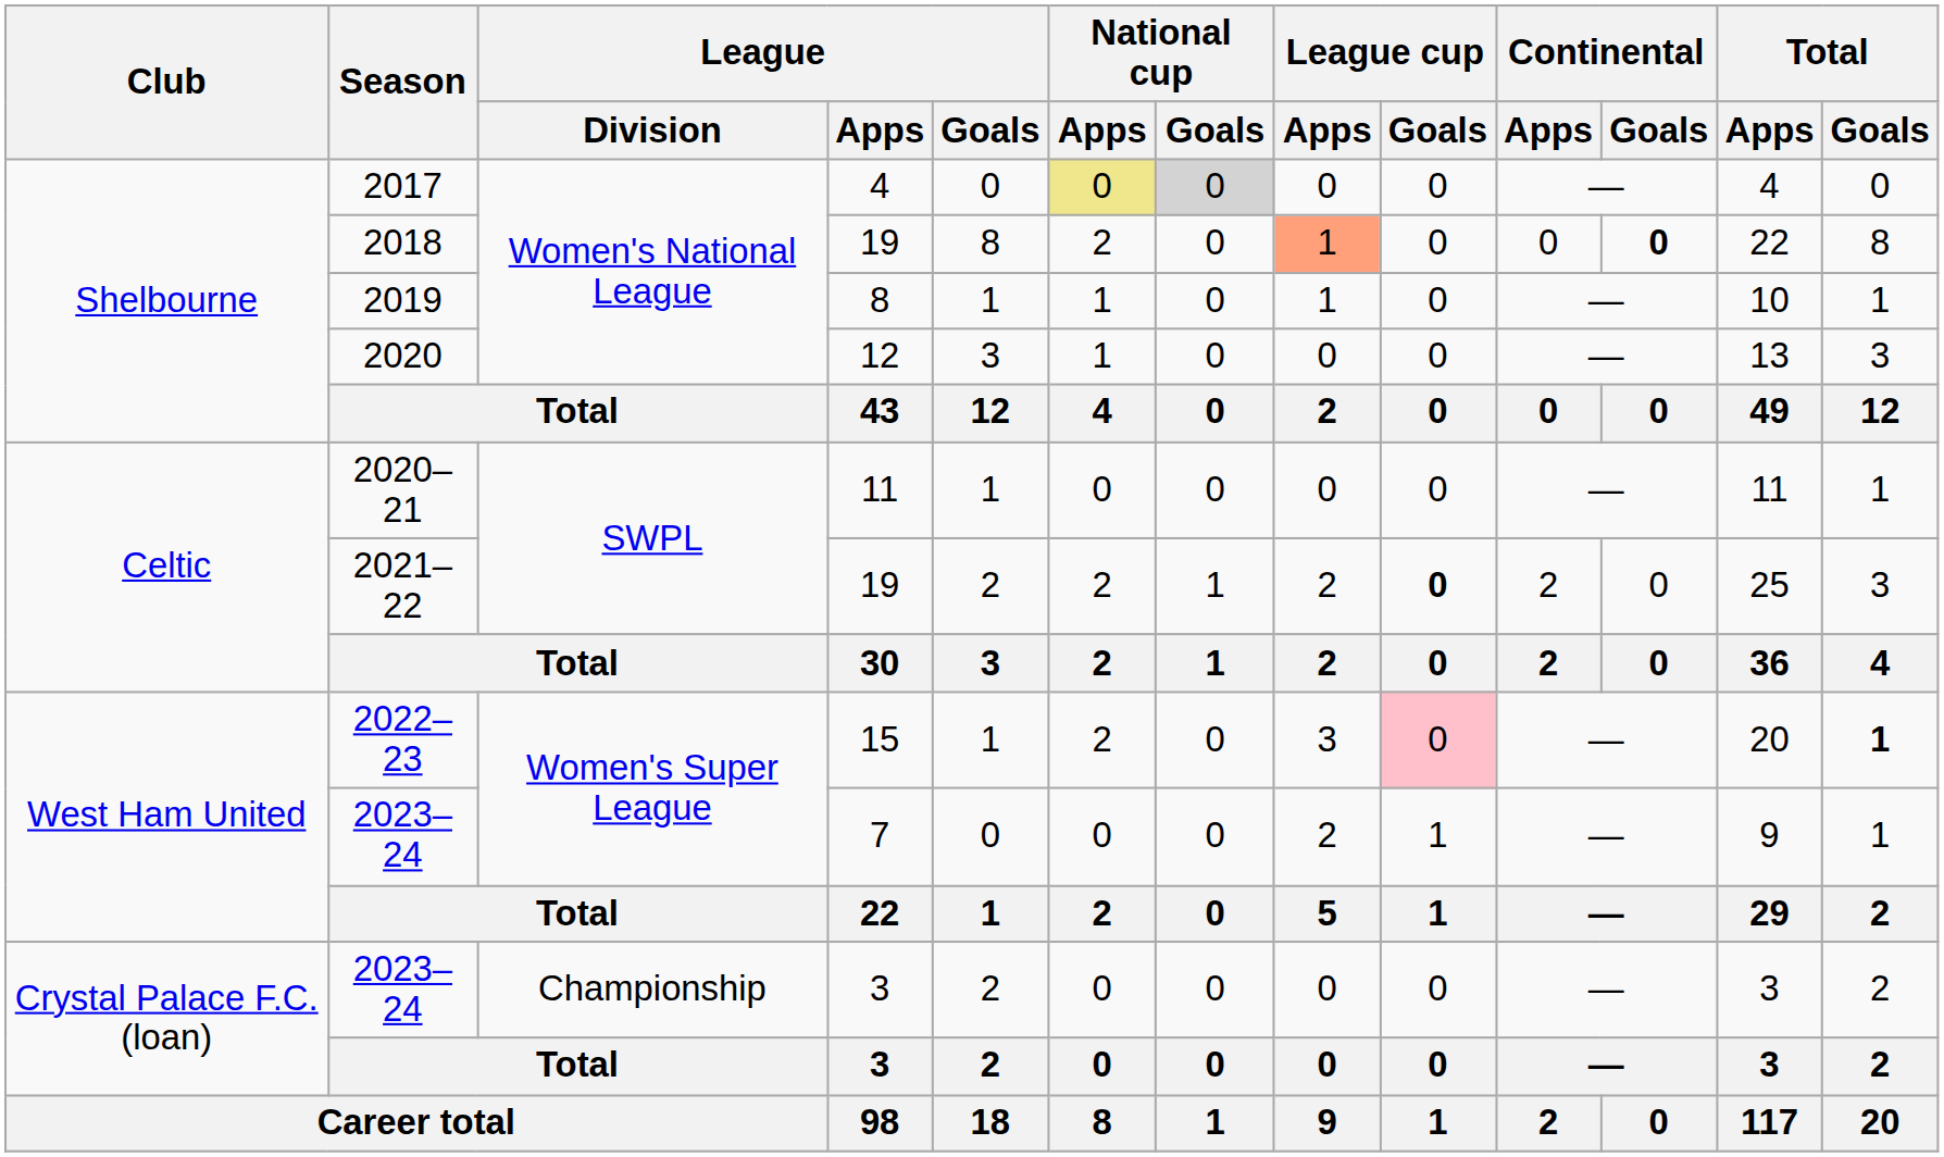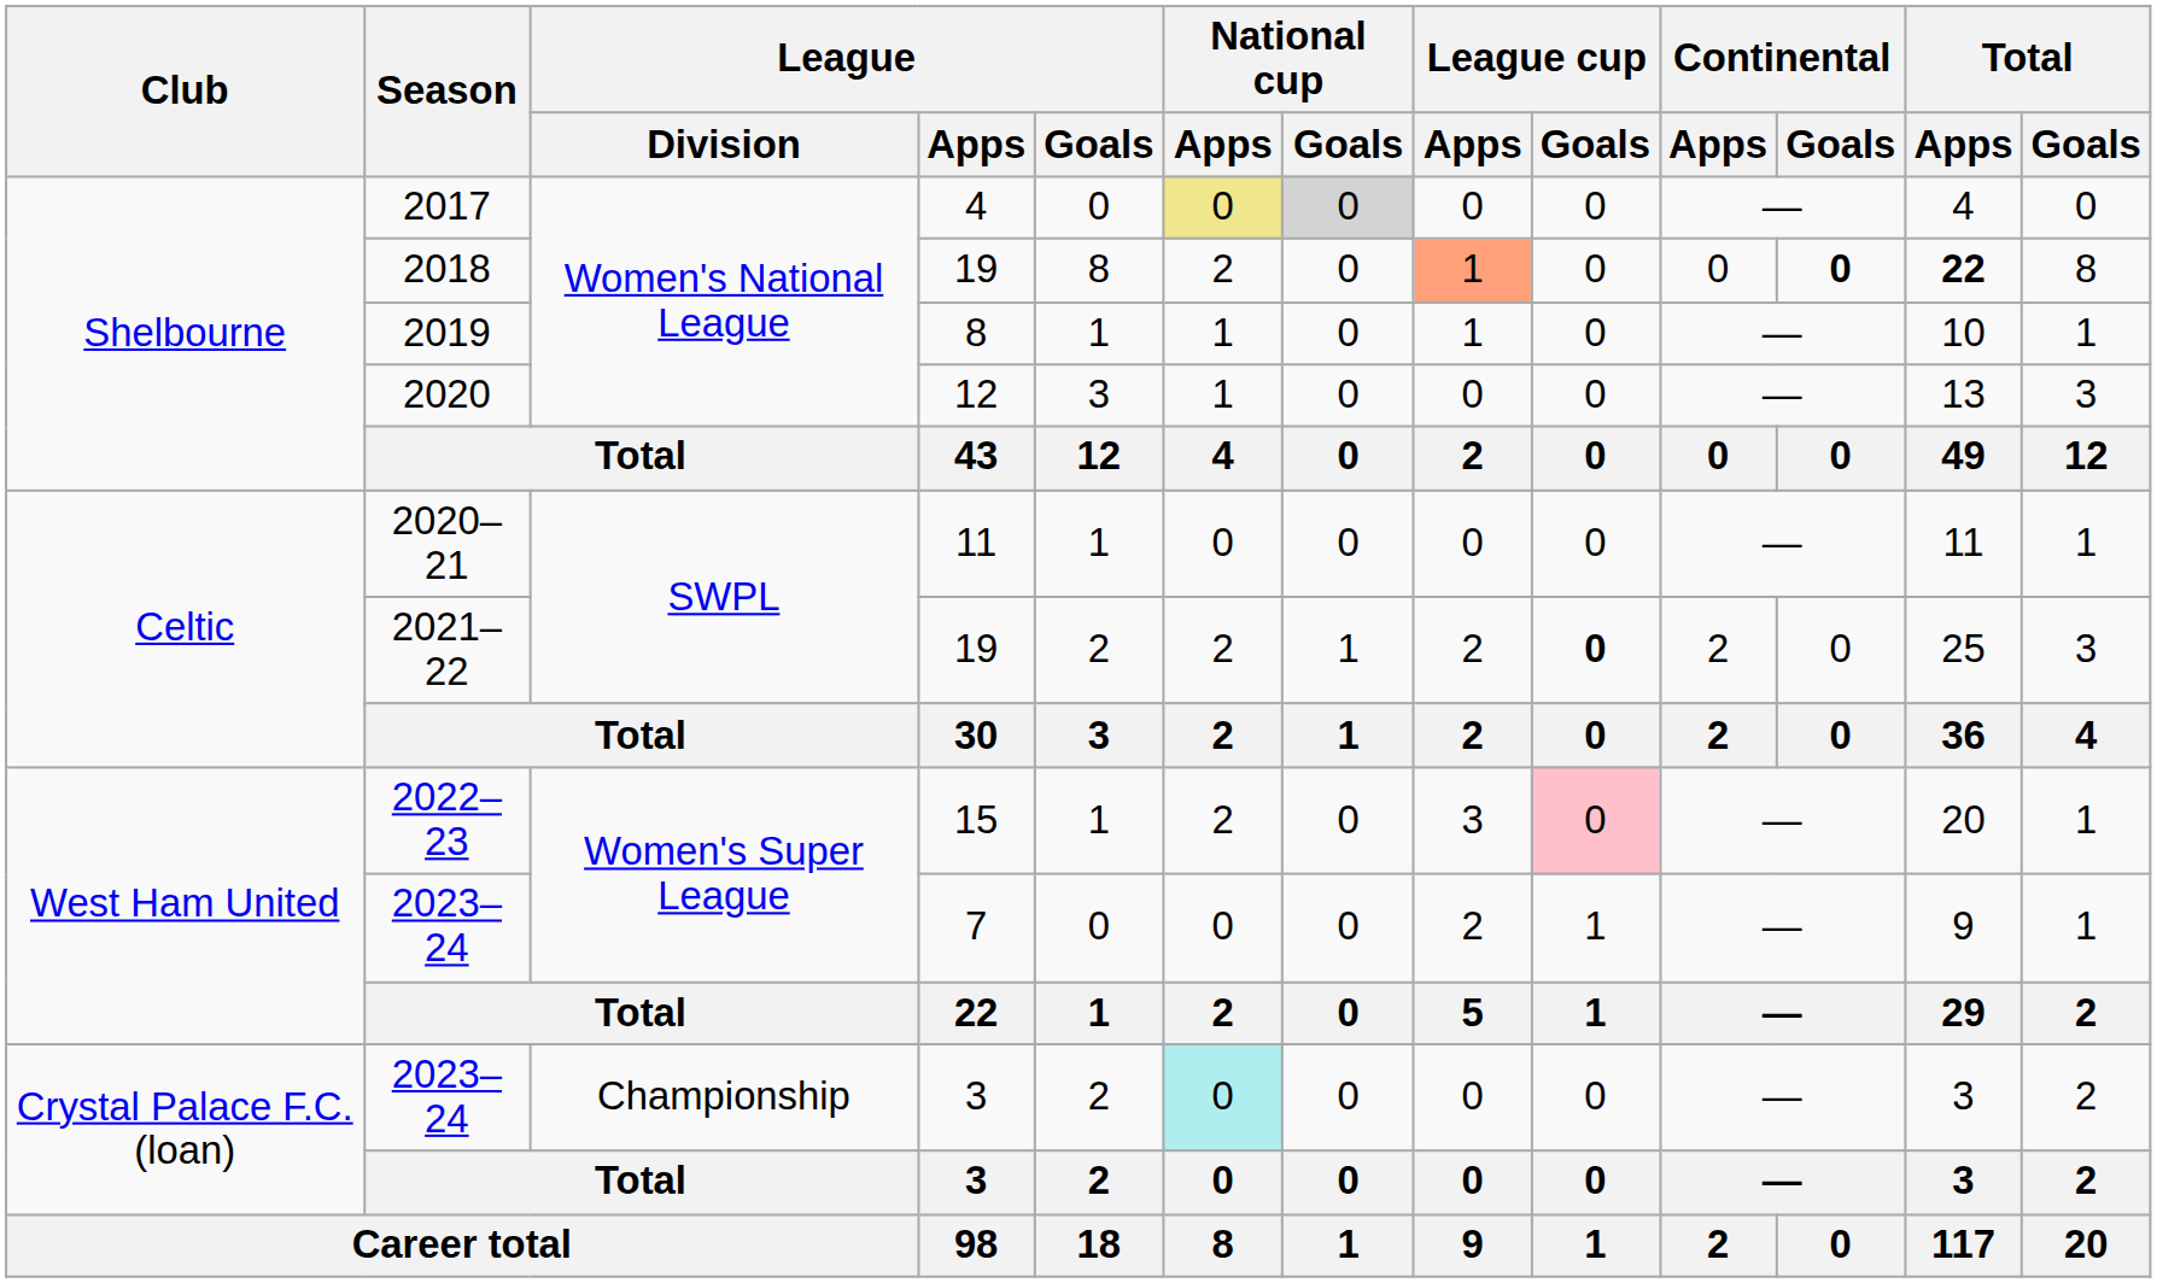2018 | Total / Apps: normal -> bold
2022–23 | Total / Goals: bold -> normal
2023–24 / 3 | National cup / Apps: no background -> paleturquoise background
